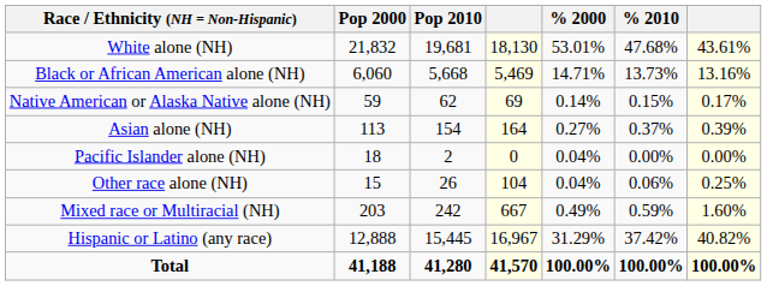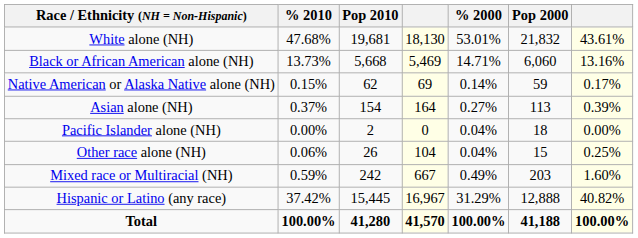columns swapped: Pop 2000 <-> % 2010
